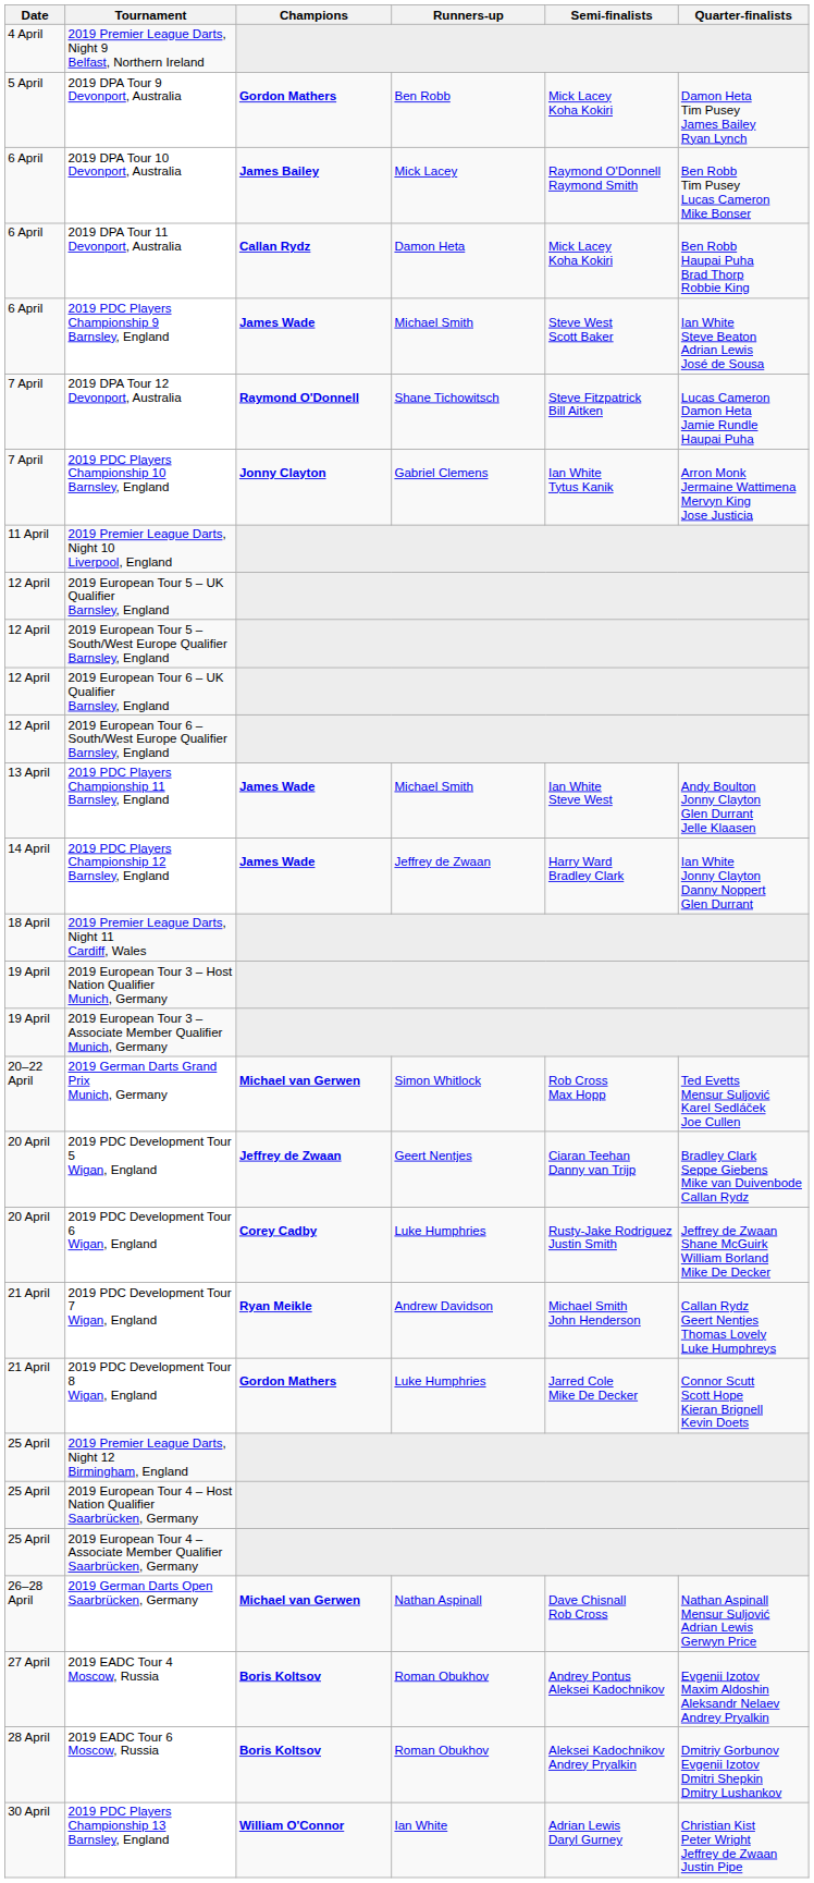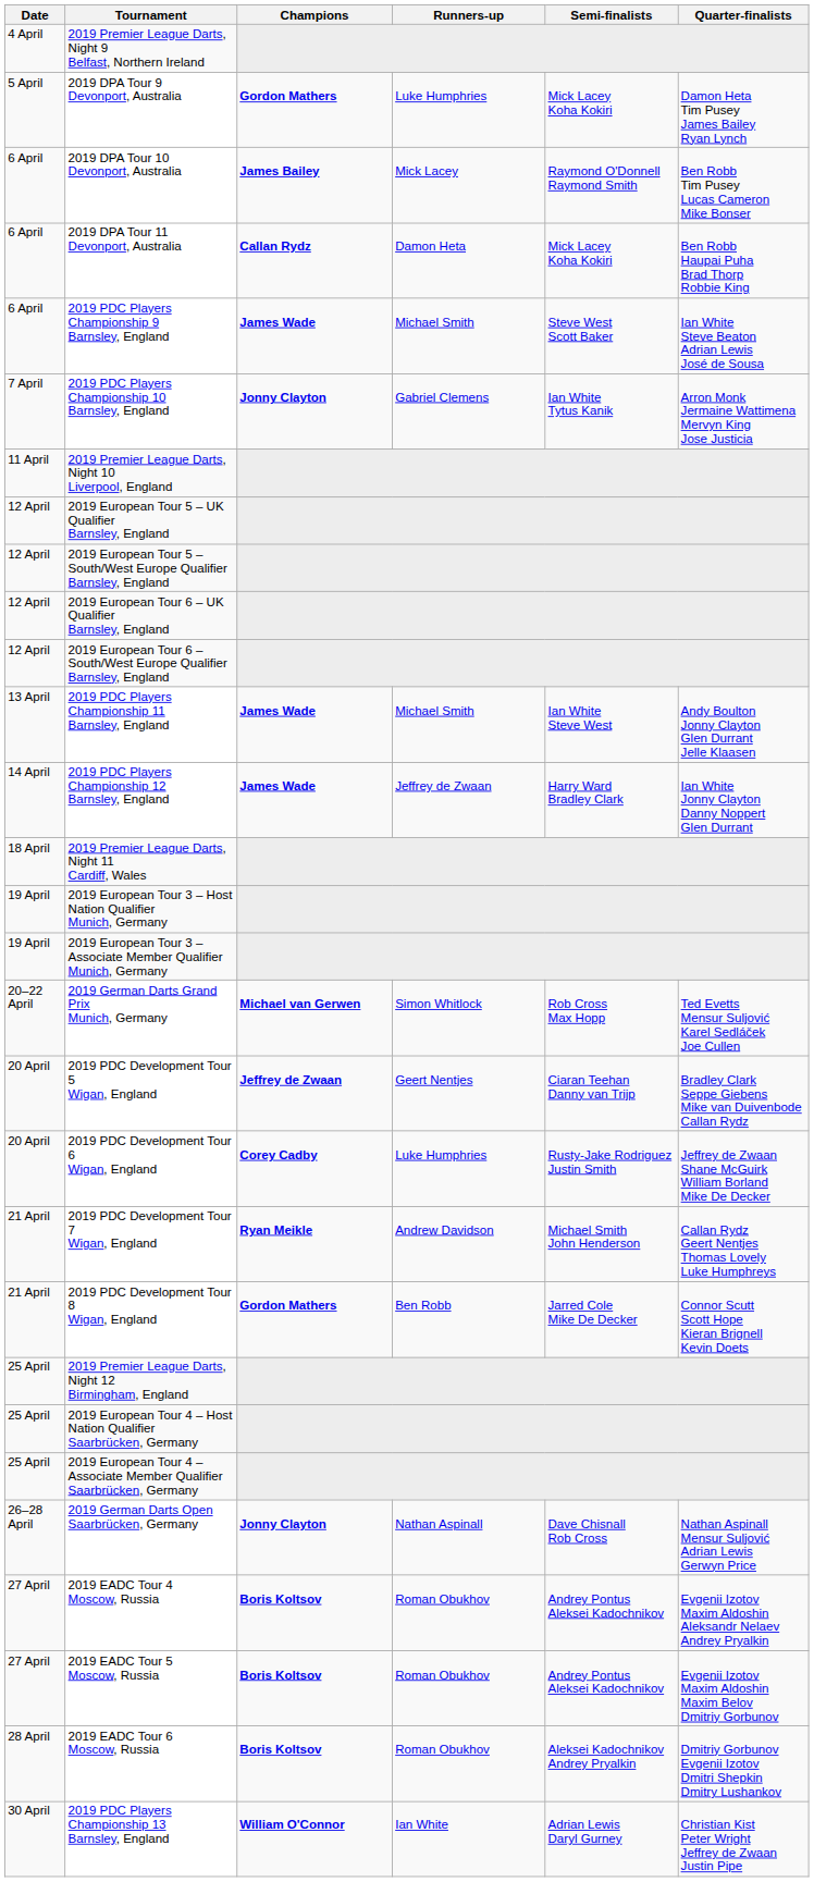2019 DPA Tour 9 Devonport, Australia | Runners-up: Ben Robb -> Luke Humphries
- row: 7 April | 2019 DPA Tour 12 Devonport, Australia | Raymond O'Donnell | Shane Tichowitsch | Steve Fitzpatrick Bill Aitken | Lucas Cameron Damon Heta Jamie Rundle Haupai Puha
2019 PDC Development Tour 8 Wigan, England | Runners-up: Luke Humphries -> Ben Robb
2019 German Darts Open Saarbrücken, Germany | Champions: Michael van Gerwen -> Jonny Clayton
+ row: 27 April | 2019 EADC Tour 5 Moscow, Russia | Boris Koltsov | Roman Obukhov | Andrey Pontus Aleksei Kadochnikov | Evgenii Izotov Maxim Aldoshin Maxim Belov Dmitriy Gorbunov
